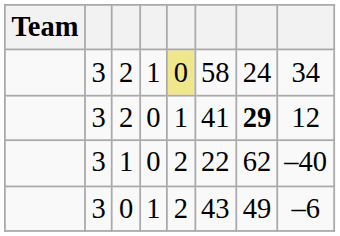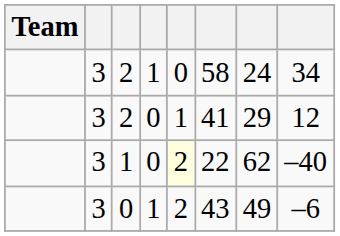row 2 | column 5: khaki background -> no background
row 3 | column 7: bold -> normal
row 4 | column 5: no background -> lightyellow background
